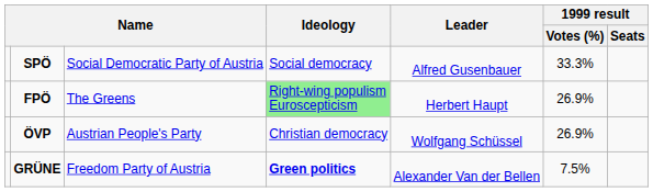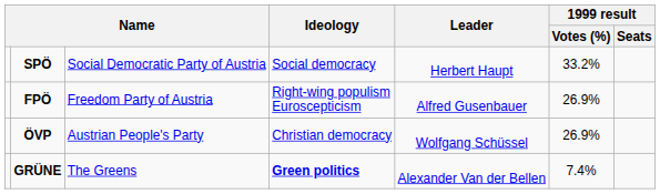SPÖ | Leader: Alfred Gusenbauer -> Herbert Haupt
SPÖ | 1999 result / Votes (%): 33.3% -> 33.2%
FPÖ | column 3: The Greens -> Freedom Party of Austria
FPÖ | Ideology: lightgreen background -> no background
FPÖ | Leader: Herbert Haupt -> Alfred Gusenbauer
GRÜNE | column 3: Freedom Party of Austria -> The Greens
GRÜNE | 1999 result / Votes (%): 7.5% -> 7.4%
